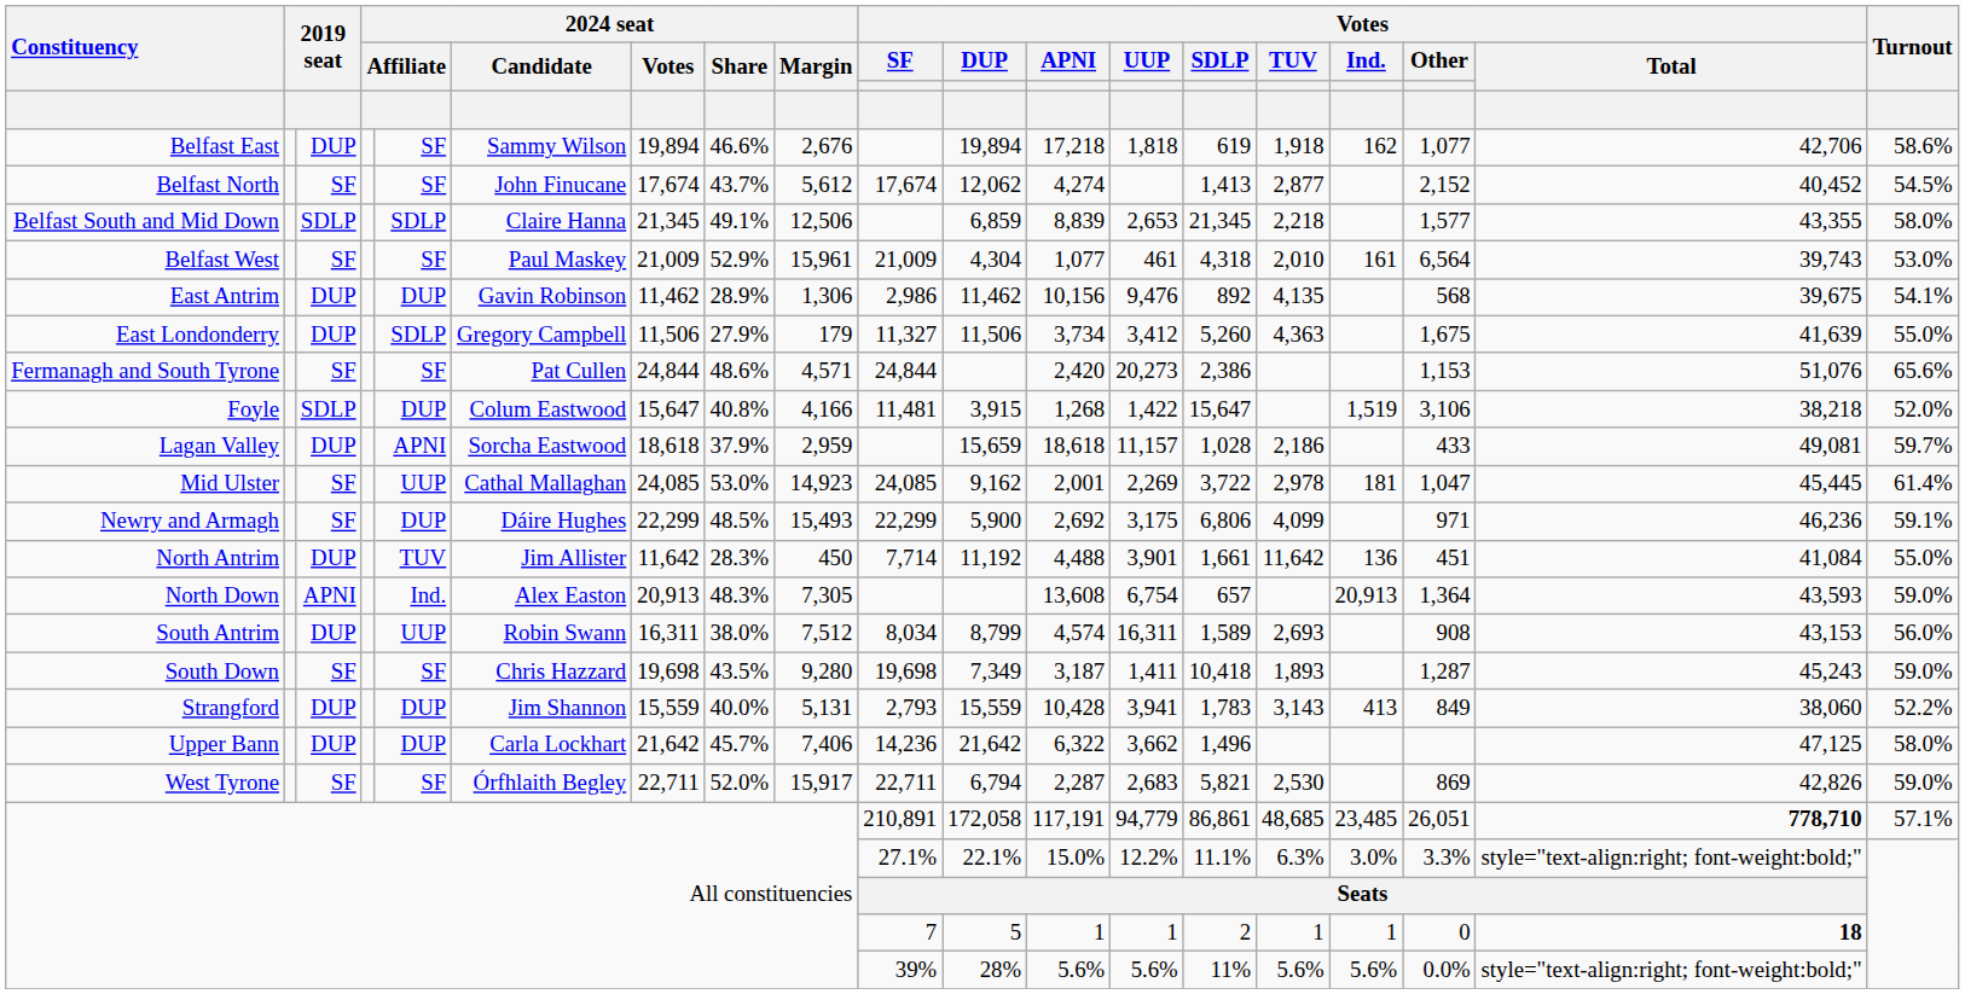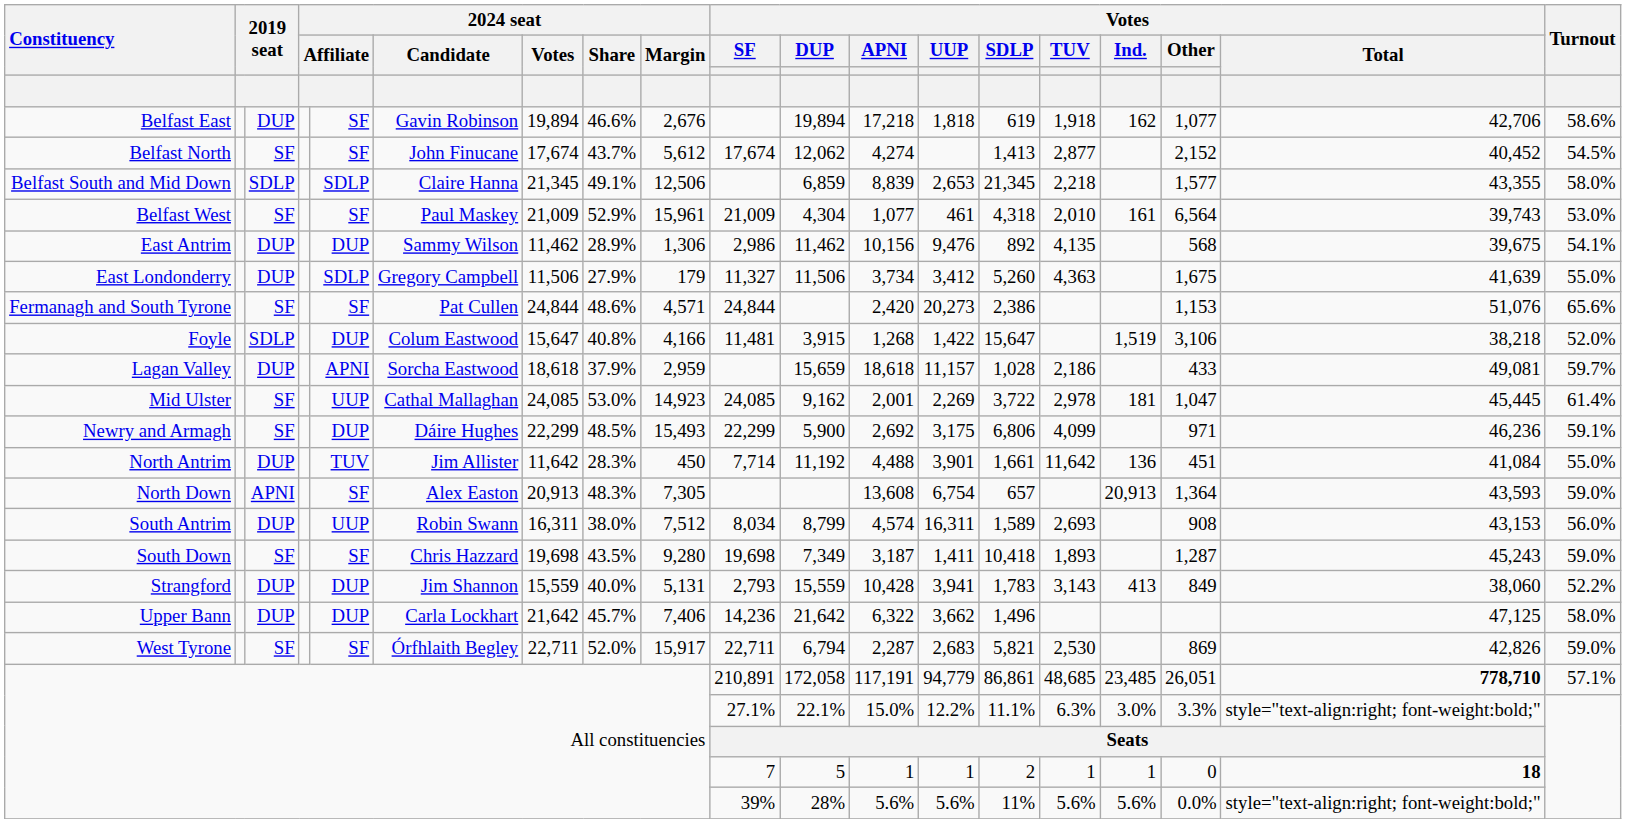Belfast East | 2024 seat / Candidate: Sammy Wilson -> Gavin Robinson
East Antrim | 2024 seat / Candidate: Gavin Robinson -> Sammy Wilson
North Down | column 5: Ind. -> SF
